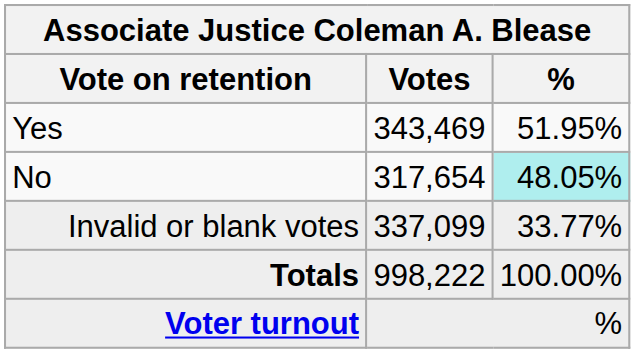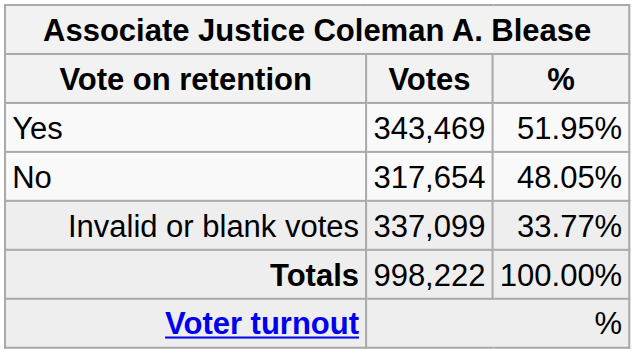No | %: paleturquoise background -> no background
